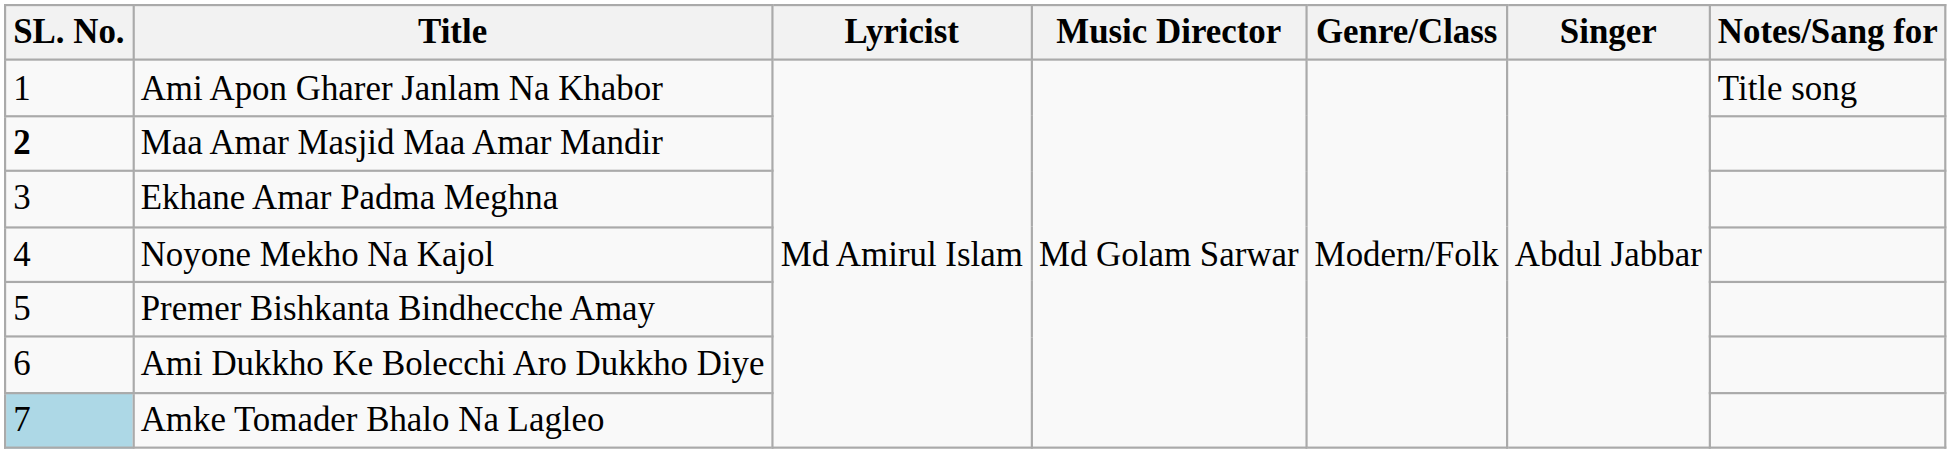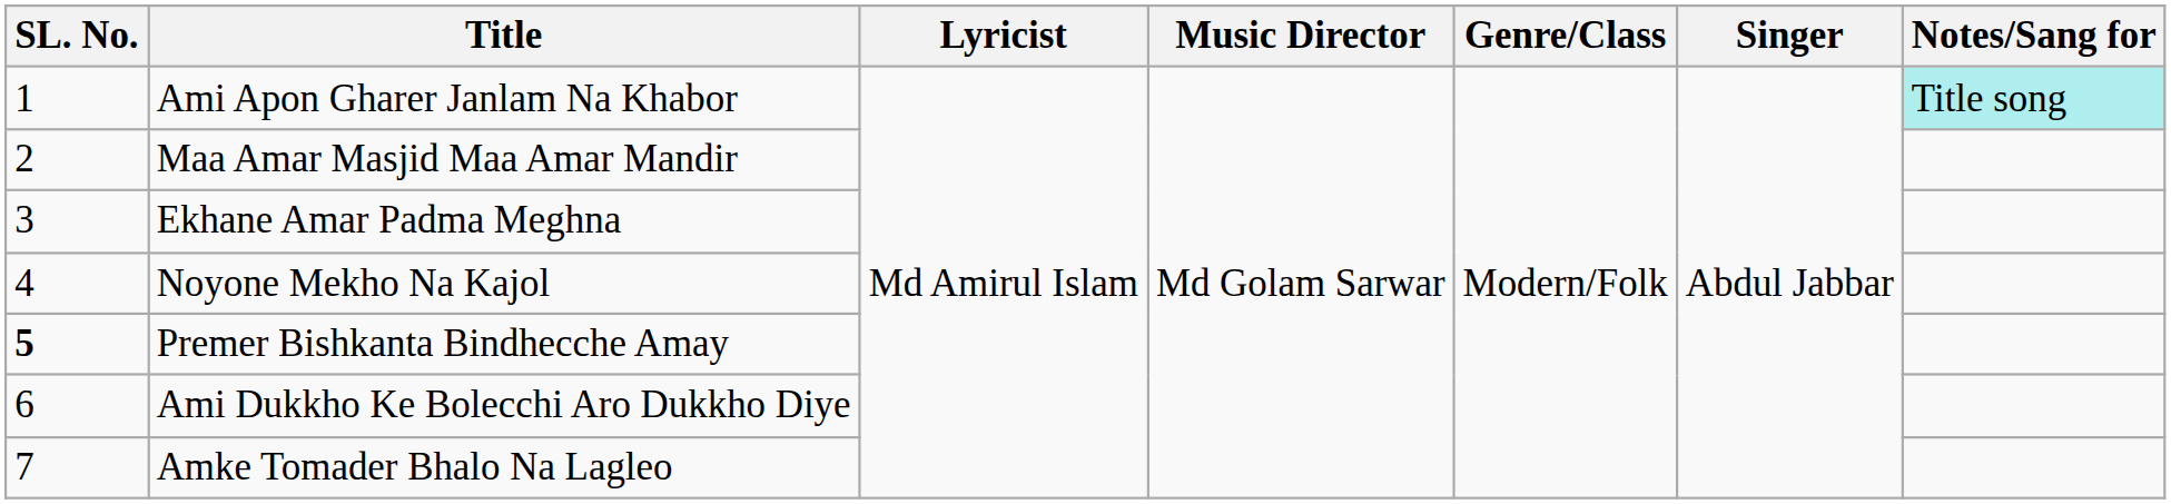Ami Apon Gharer Janlam Na Khabor | Notes/Sang for: no background -> paleturquoise background
Maa Amar Masjid Maa Amar Mandir | SL. No.: bold -> normal
Premer Bishkanta Bindhecche Amay | SL. No.: normal -> bold
Amke Tomader Bhalo Na Lagleo | SL. No.: lightblue background -> no background
